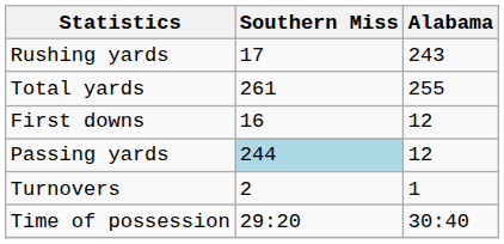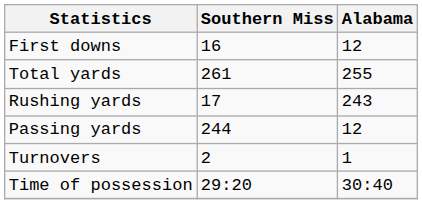rows swapped: First downs <-> Rushing yards
Passing yards | Southern Miss: lightblue background -> no background
